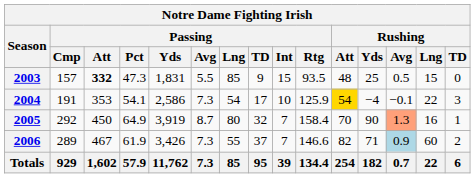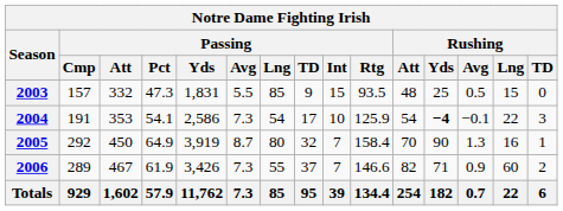2003 | Passing / Att: bold -> normal
2004 | Rushing / Att: gold background -> no background
2004 | Rushing / Yds: normal -> bold
2005 | Rushing / Avg: lightsalmon background -> no background
2006 | Rushing / Avg: lightblue background -> no background
